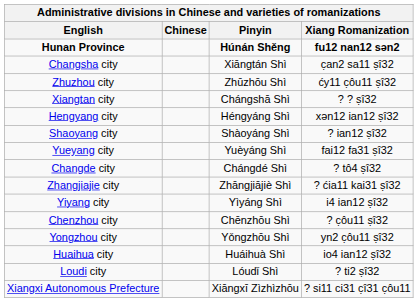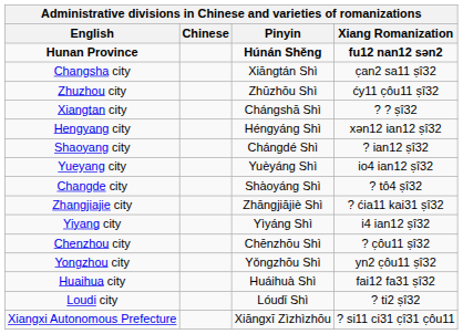Shaoyang city | Pinyin: Shàoyáng Shì -> Chángdé Shì
Yueyang city | Xiang Romanization: fai12 fa31 ṣî32 -> io4 ian12 ṣî32
Changde city | Pinyin: Chángdé Shì -> Shàoyáng Shì
Huaihua city | Xiang Romanization: io4 ian12 ṣî32 -> fai12 fa31 ṣî32
